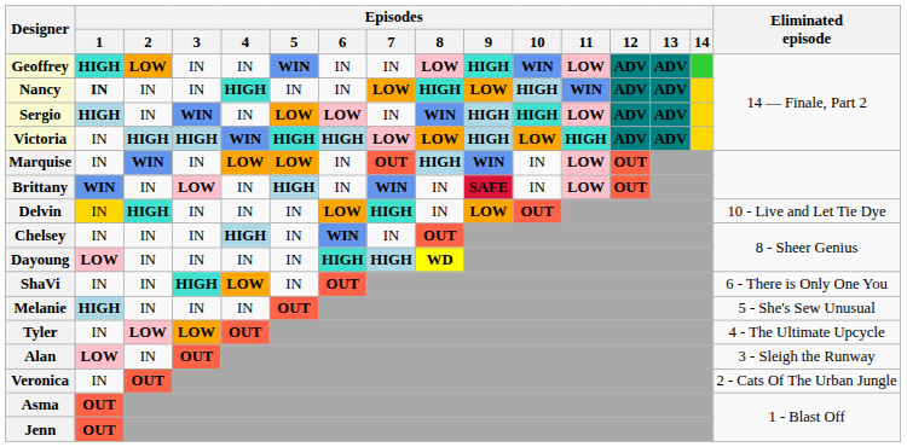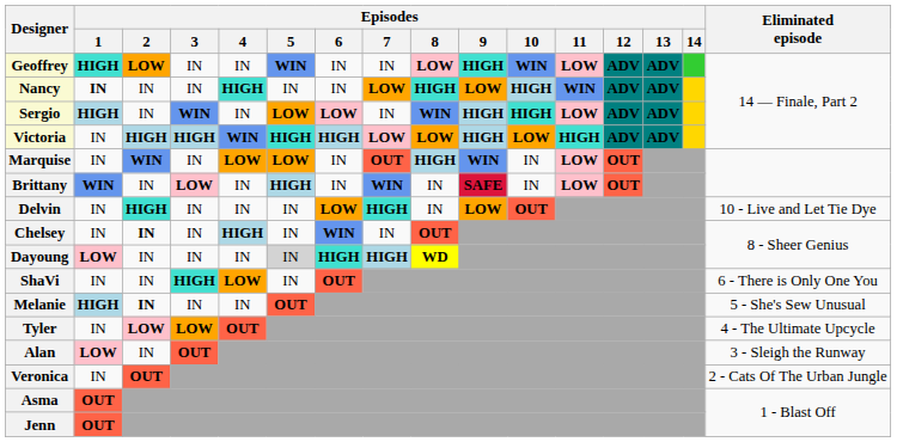Delvin | Episodes / 1: gold background -> no background
Chelsey | Episodes / 2: normal -> bold
Dayoung | Episodes / 5: no background -> lightgrey background
Melanie | Episodes / 2: normal -> bold
